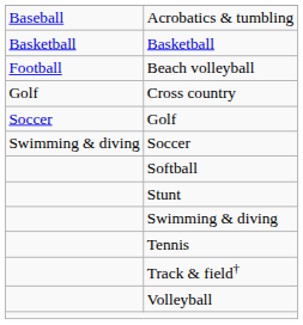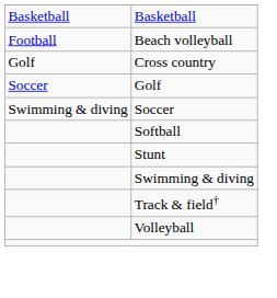- row: Baseball | Acrobatics & tumbling
- row: Tennis
